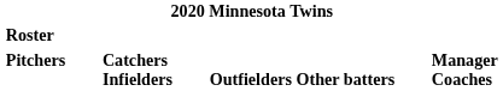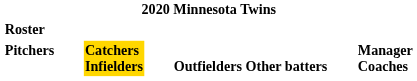Pitchers | column 2: no background -> gold background
